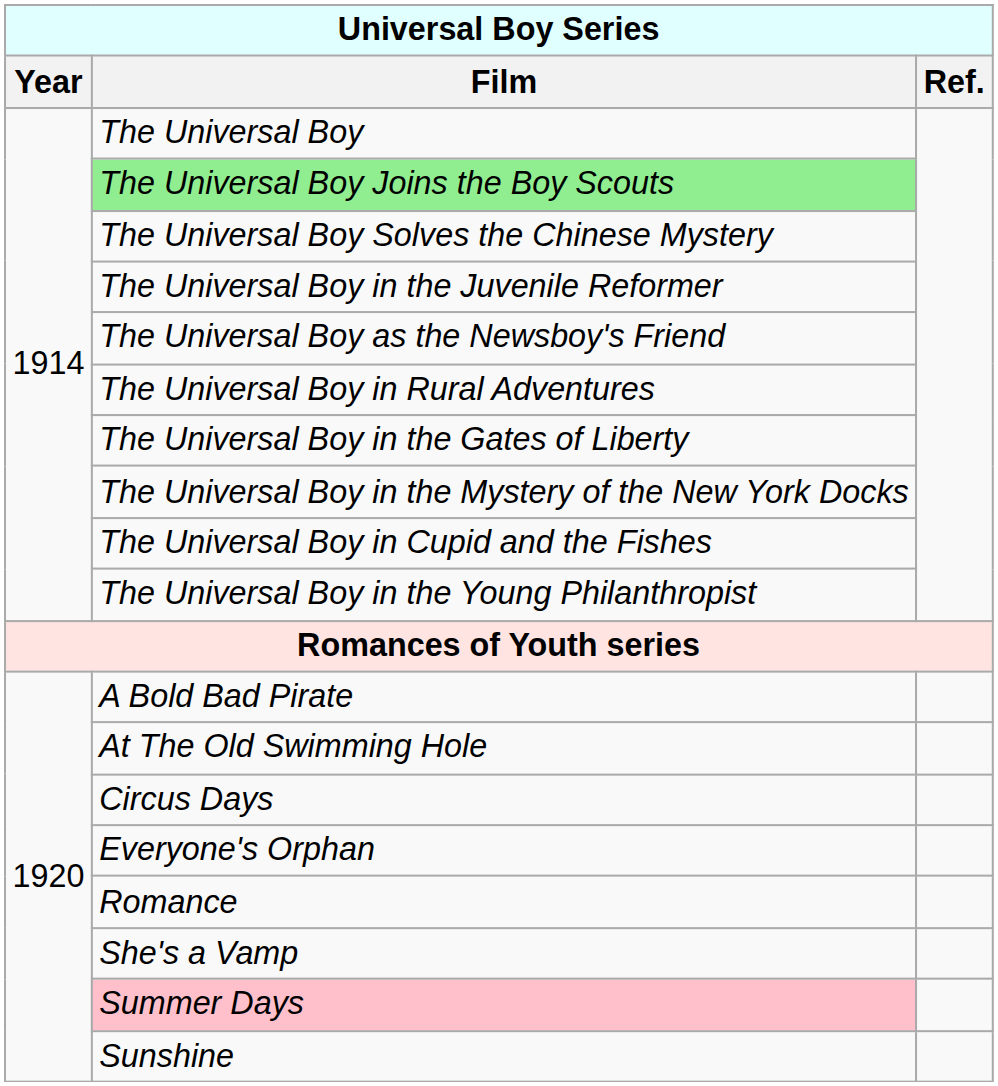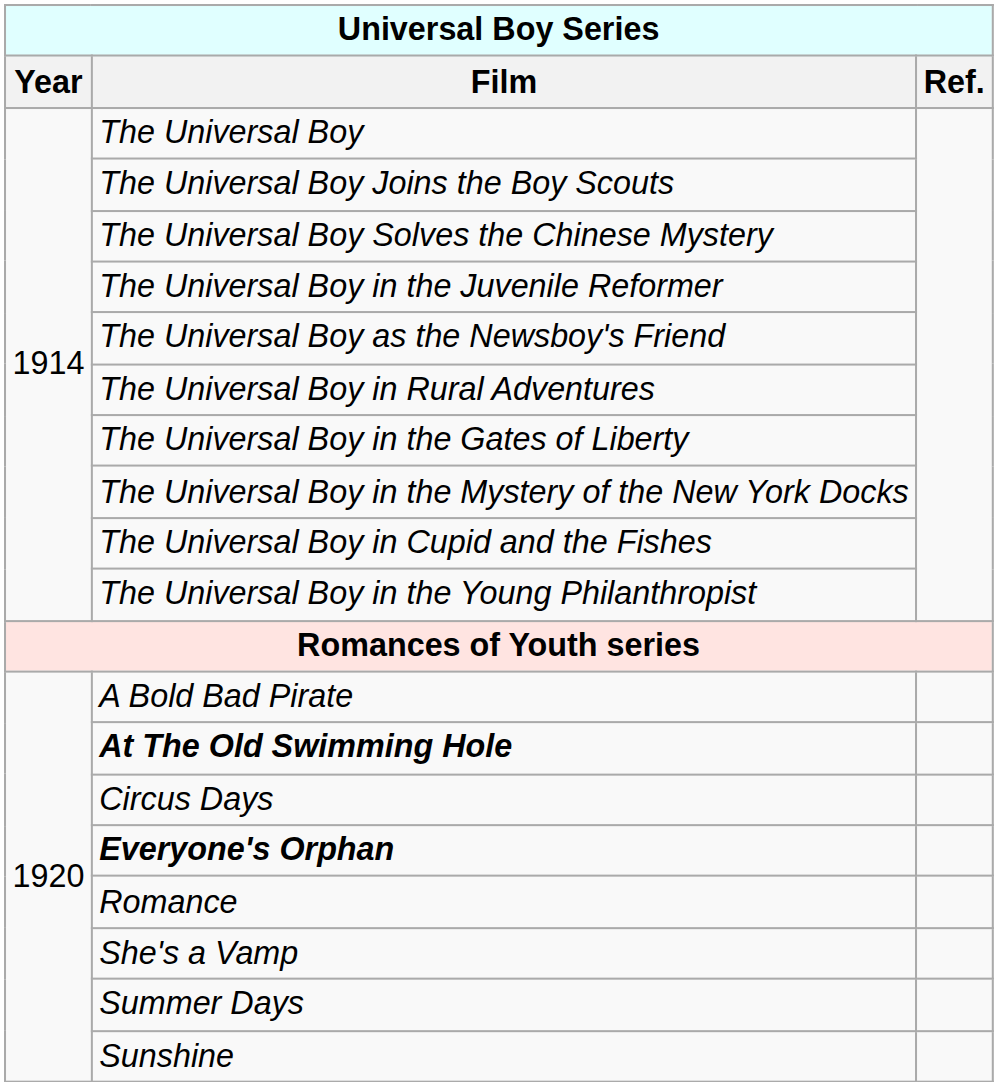The Universal Boy Joins the Boy Scouts | Film: lightgreen background -> no background
At The Old Swimming Hole | Film: normal -> bold
Everyone's Orphan | Film: normal -> bold
Summer Days | Film: pink background -> no background
